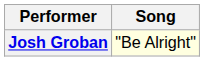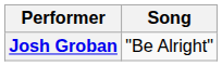Josh Groban | Song: lightyellow background -> no background
